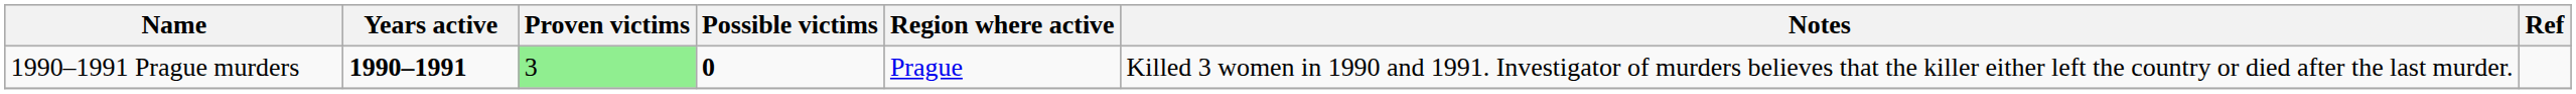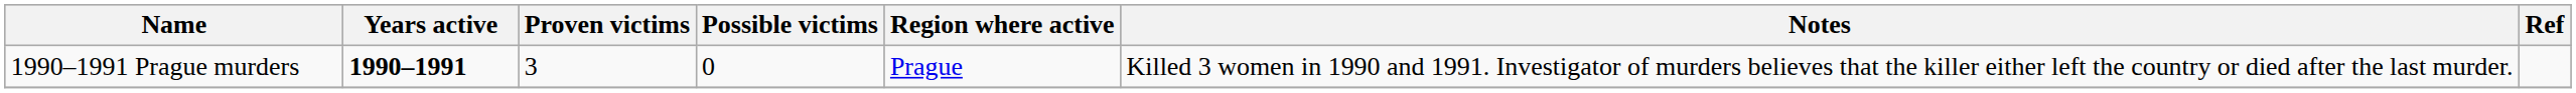1990–1991 Prague murders | Proven victims: lightgreen background -> no background
1990–1991 Prague murders | Possible victims: bold -> normal
